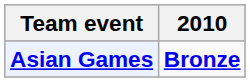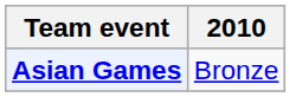Asian Games | 2010: bold -> normal
